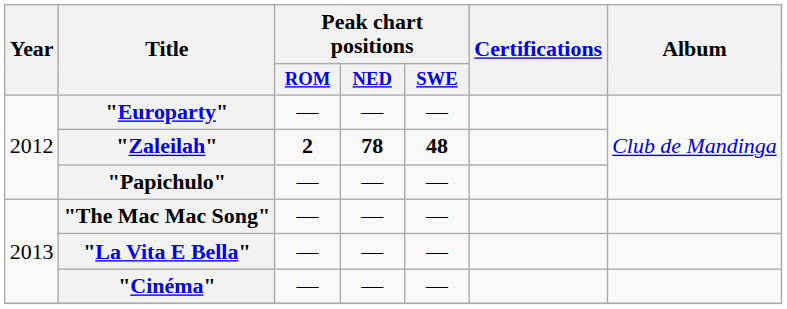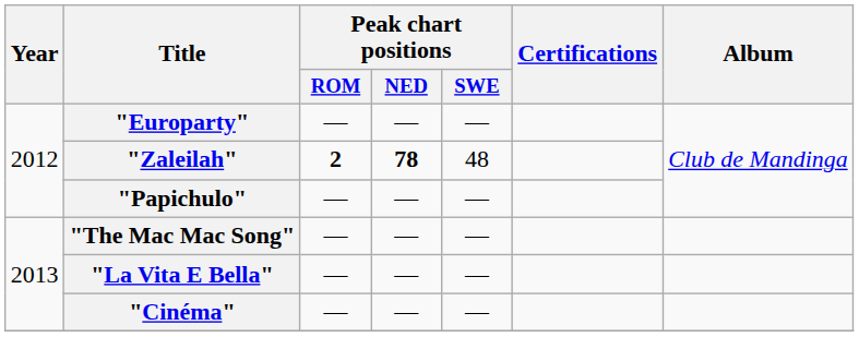"Zaleilah" | Peak chart positions / SWE: bold -> normal
